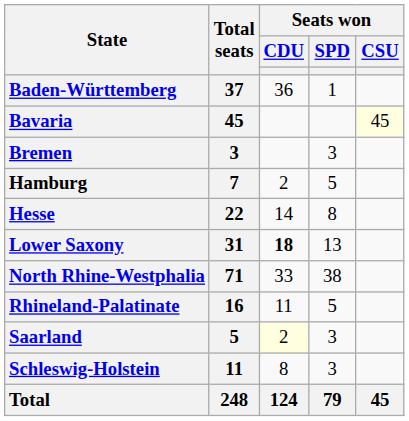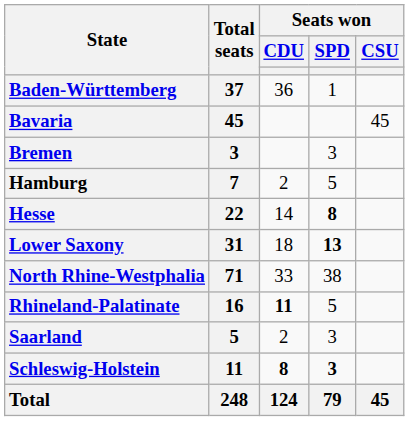Bavaria | Seats won / CSU: lightyellow background -> no background
Hesse | Seats won / SPD: normal -> bold
Lower Saxony | Seats won / CDU: bold -> normal
Lower Saxony | Seats won / SPD: normal -> bold
Rhineland-Palatinate | Seats won / CDU: normal -> bold
Saarland | Seats won / CDU: lightyellow background -> no background
Schleswig-Holstein | Seats won / CDU: normal -> bold
Schleswig-Holstein | Seats won / SPD: normal -> bold
